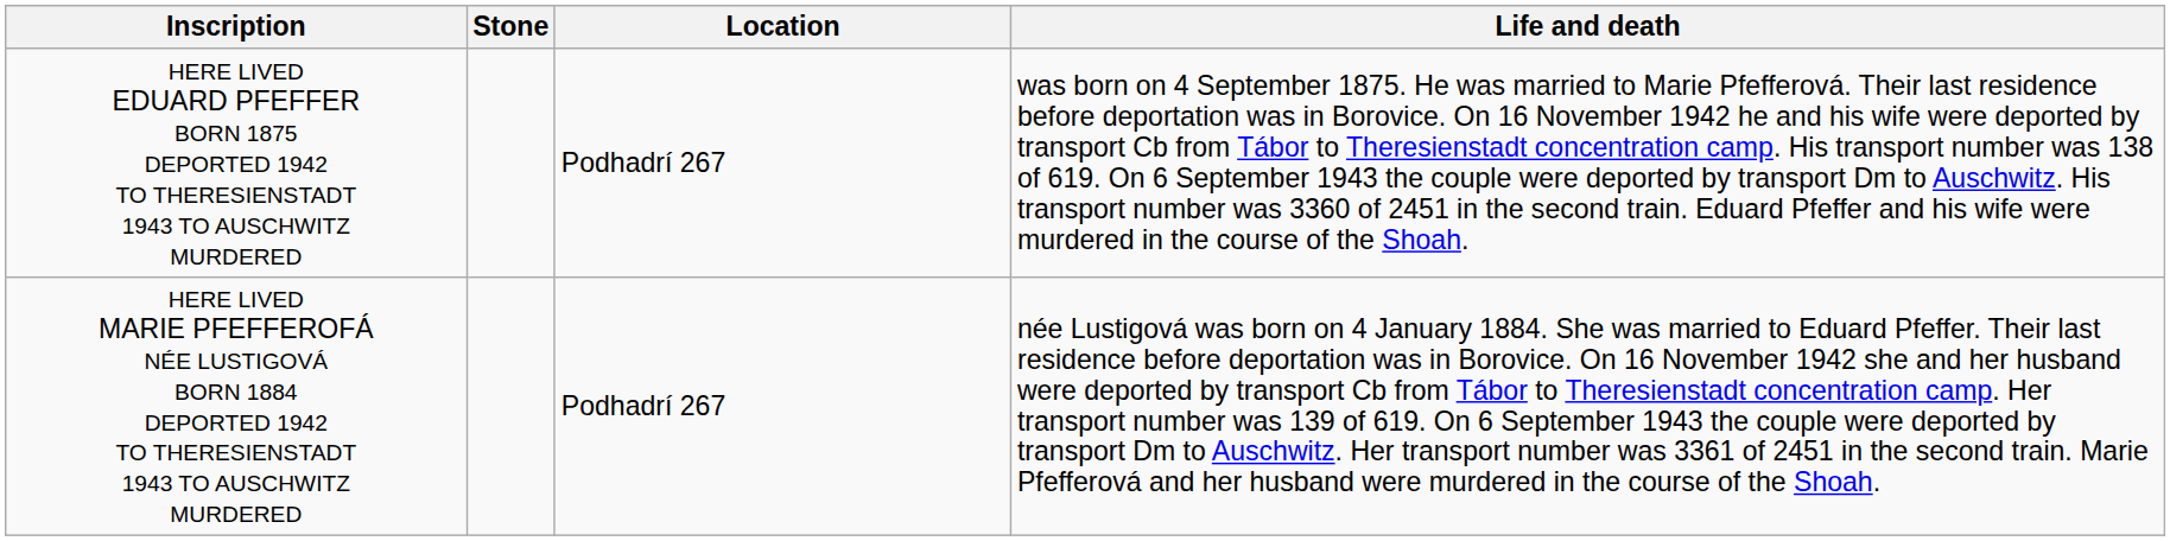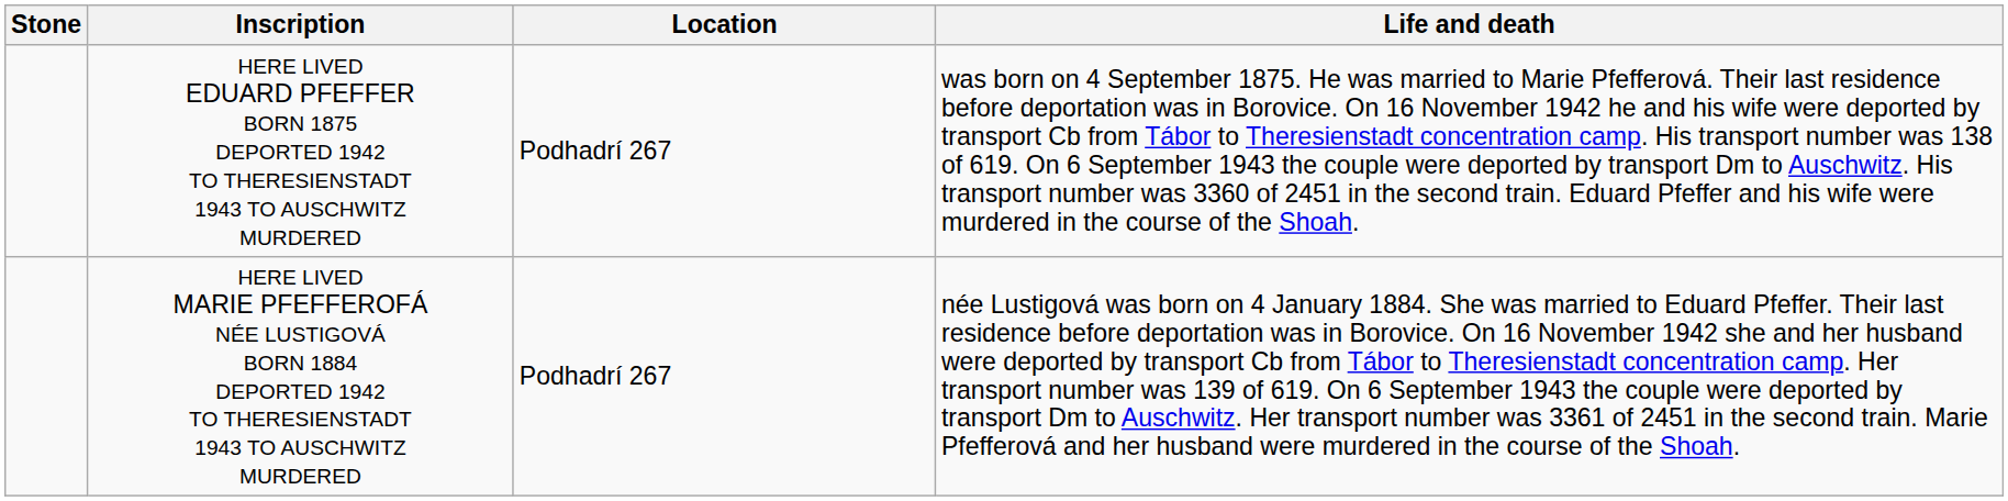columns swapped: Stone <-> Inscription
